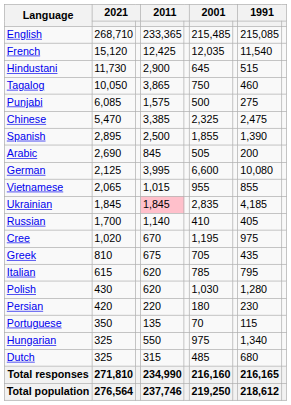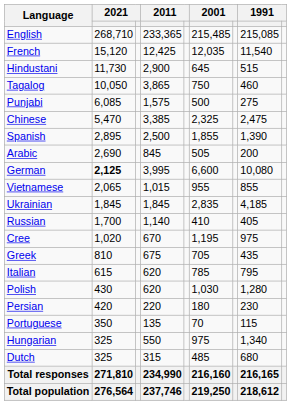German | column 2: normal -> bold
Ukrainian | column 4: pink background -> no background
